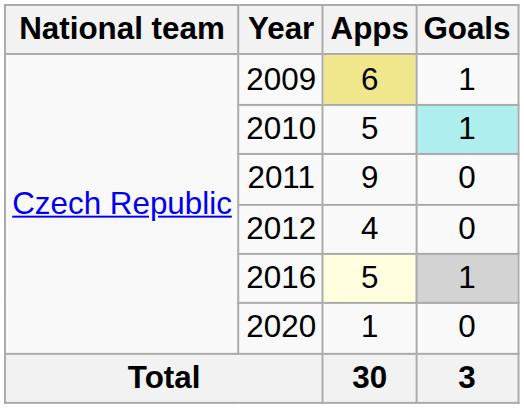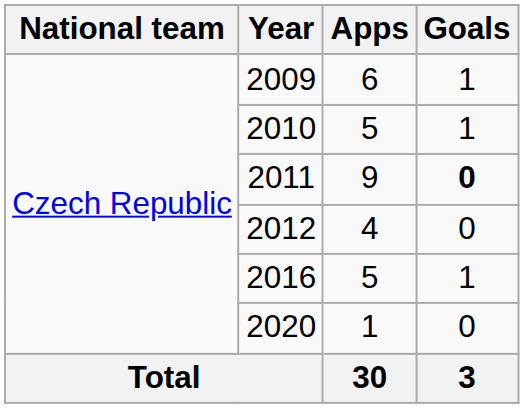2009 | Apps: khaki background -> no background
2010 | Goals: paleturquoise background -> no background
2011 | Goals: normal -> bold
2016 | Apps: lightyellow background -> no background
2016 | Goals: lightgrey background -> no background
